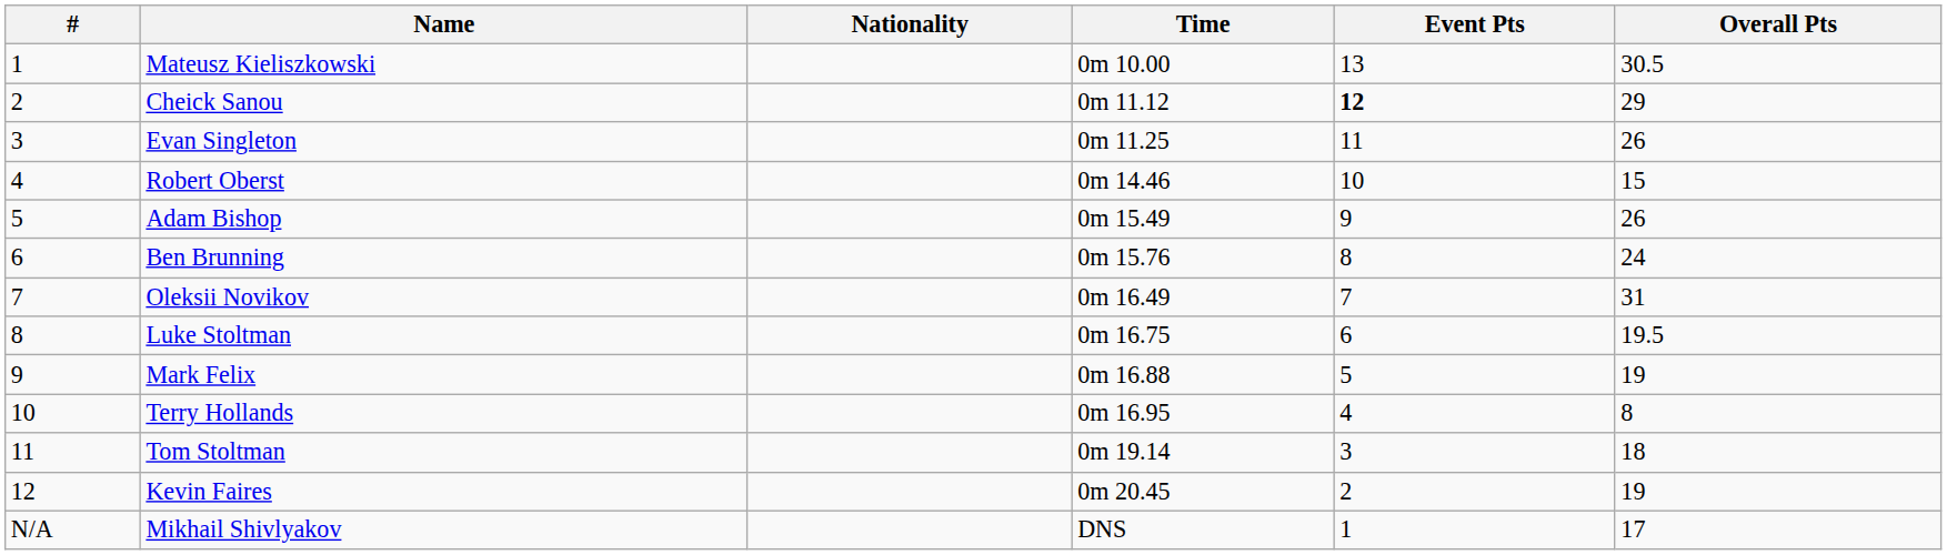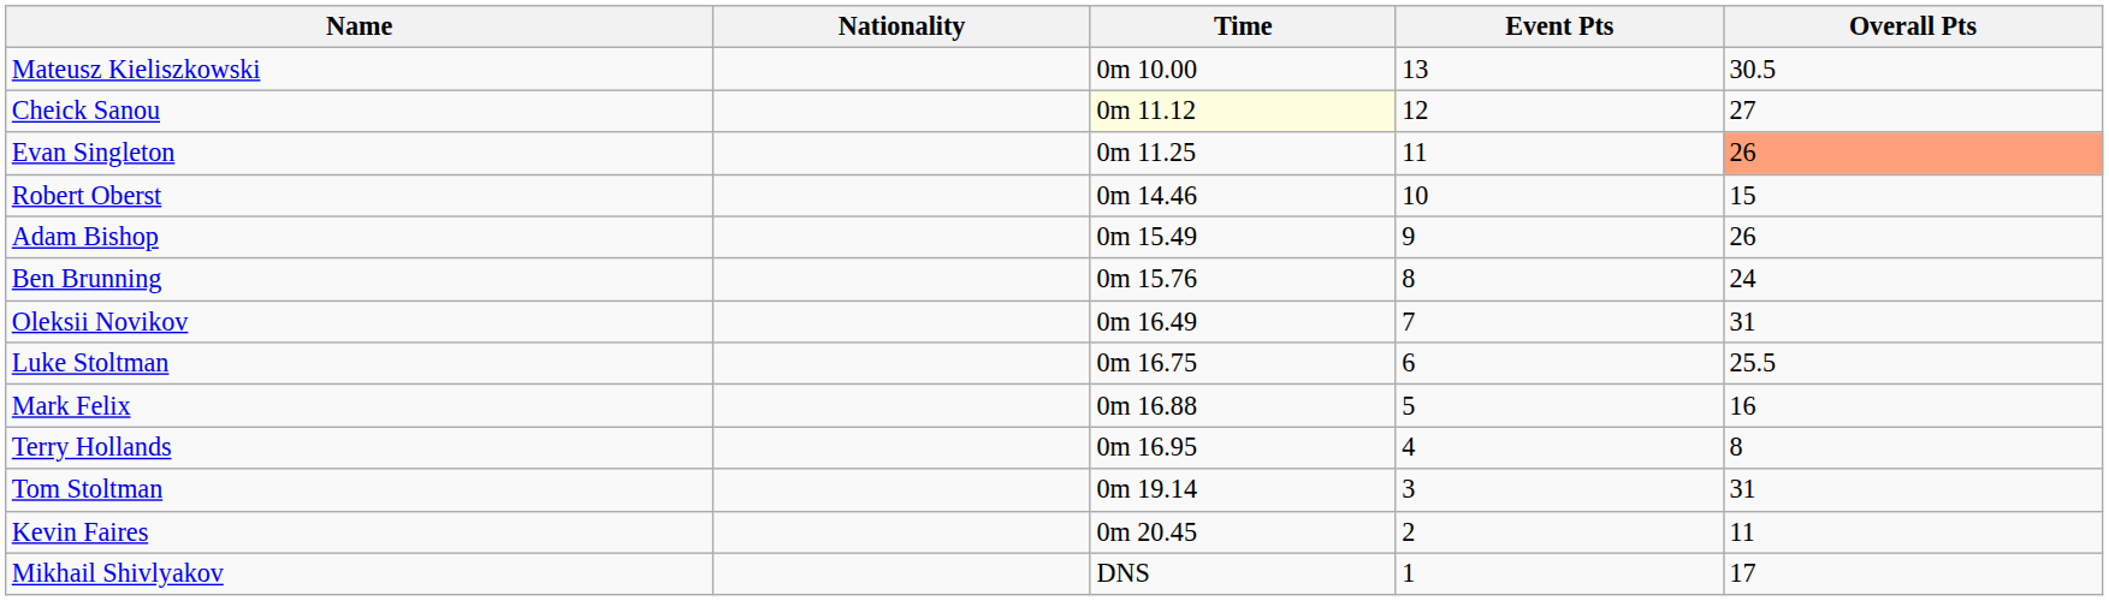- column: # | 1 | 2 | 3 | 4 | 5 | 6 | 7 | 8 | 9 | 10 | 11 | 12 | N/A
Cheick Sanou | Time: no background -> lightyellow background
Cheick Sanou | Event Pts: bold -> normal
Cheick Sanou | Overall Pts: 29 -> 27
Evan Singleton | Overall Pts: no background -> lightsalmon background
Luke Stoltman | Overall Pts: 19.5 -> 25.5
Mark Felix | Overall Pts: 19 -> 16
Tom Stoltman | Overall Pts: 18 -> 31
Kevin Faires | Overall Pts: 19 -> 11
